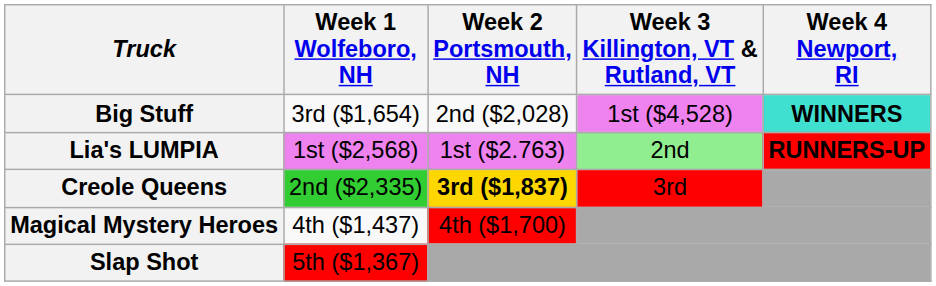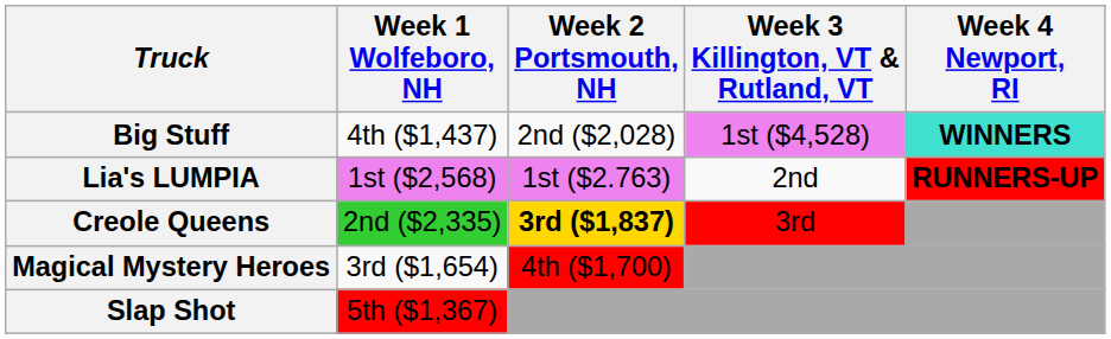Big Stuff | Week 1 Wolfeboro, NH: 3rd ($1,654) -> 4th ($1,437)
Lia's LUMPIA | Week 3 Killington, VT & Rutland, VT: lightgreen background -> no background
Magical Mystery Heroes | Week 1 Wolfeboro, NH: 4th ($1,437) -> 3rd ($1,654)
